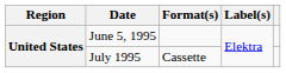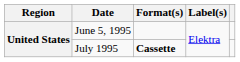July 1995 | Format(s): normal -> bold
